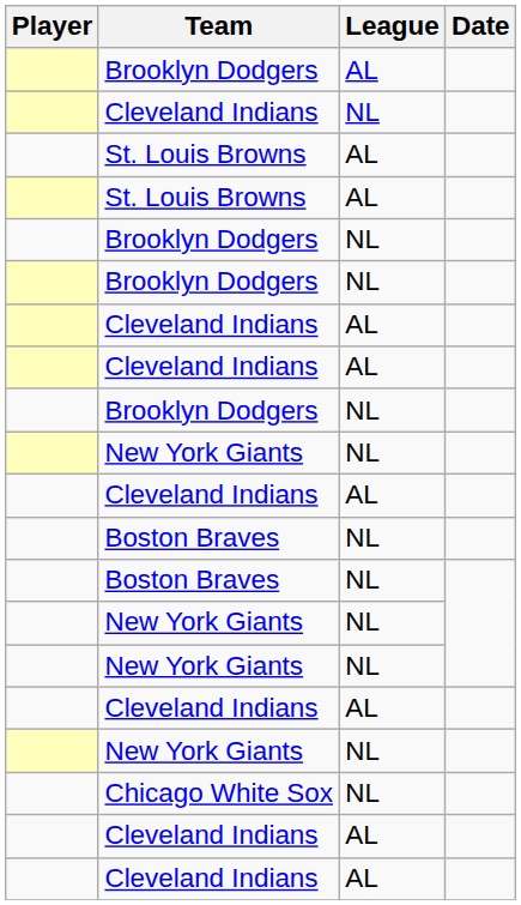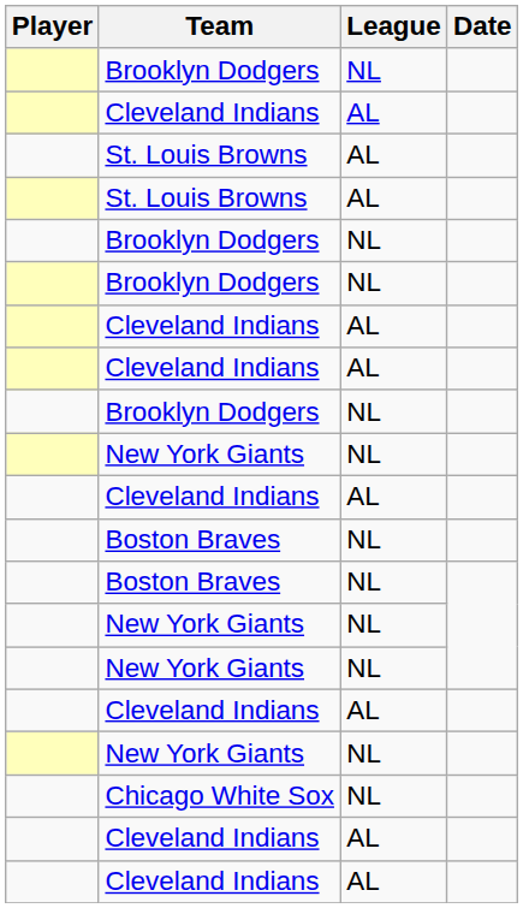row 2 | League: AL -> NL
row 3 | League: NL -> AL
